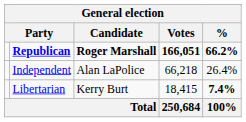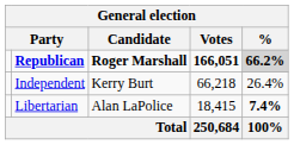Republican | %: no background -> lightgrey background
Independent | Candidate: Alan LaPolice -> Kerry Burt
Libertarian | Candidate: Kerry Burt -> Alan LaPolice
